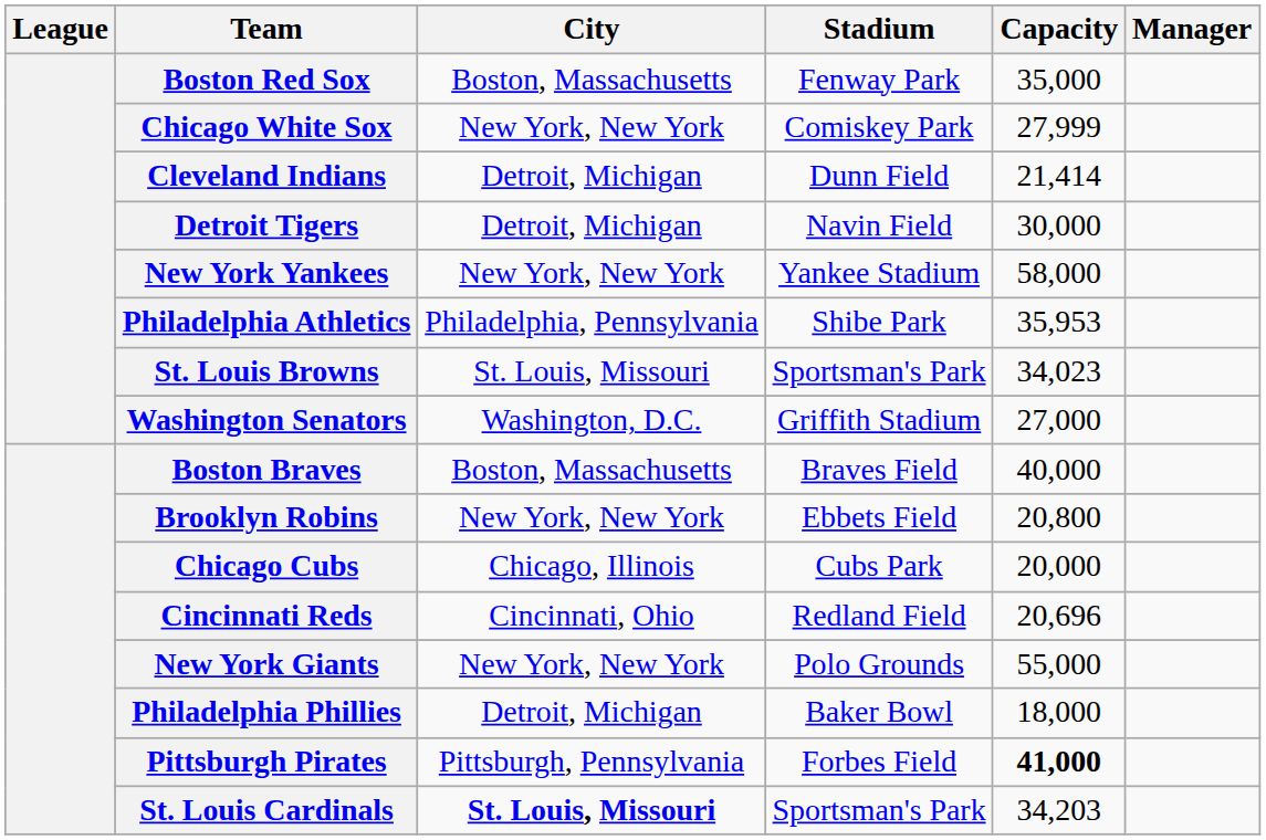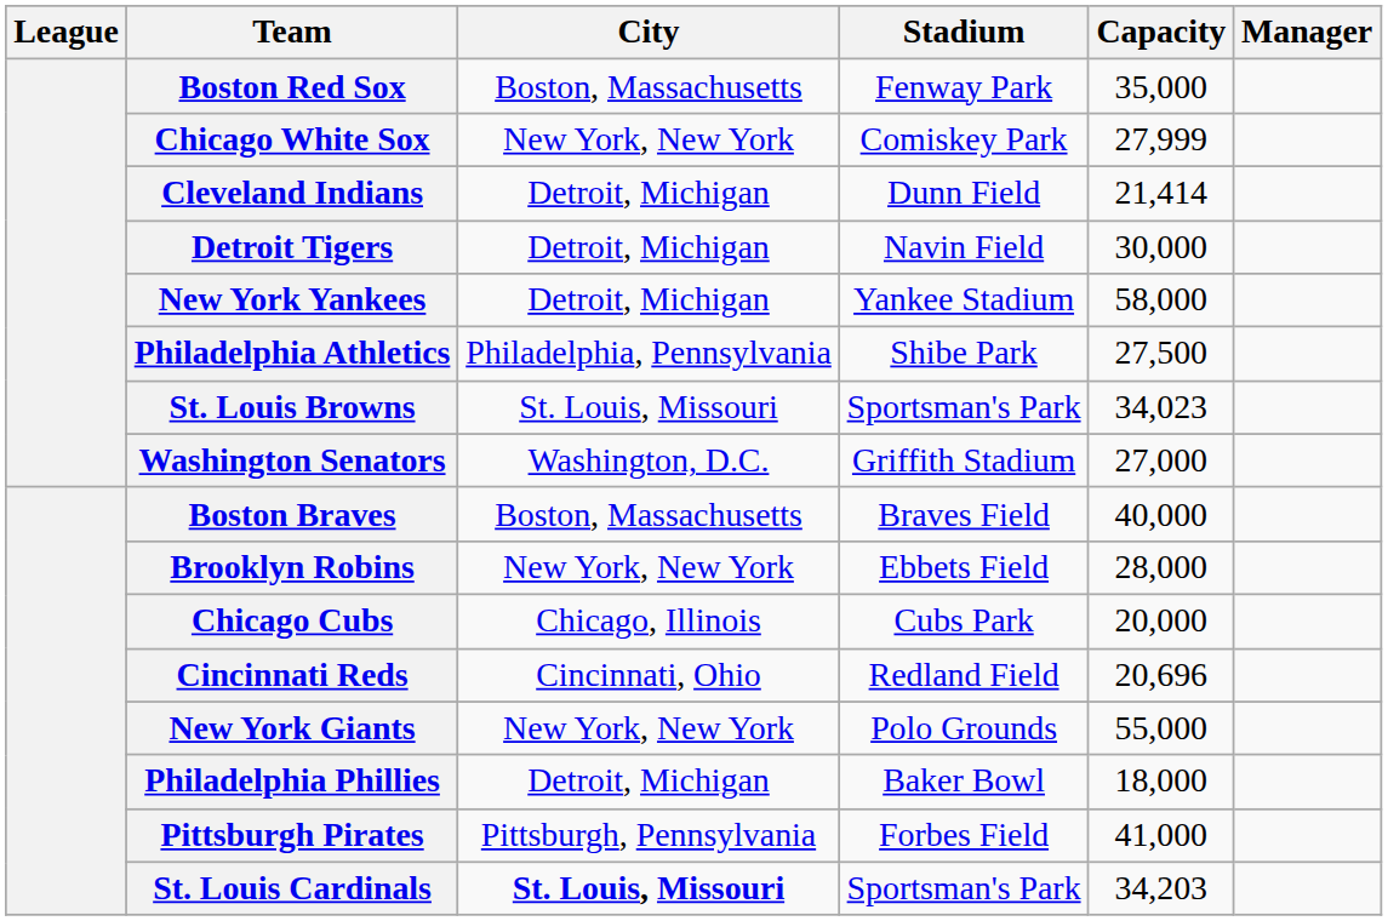New York Yankees | City: New York, New York -> Detroit, Michigan
Philadelphia Athletics | Capacity: 35,953 -> 27,500
Brooklyn Robins | Capacity: 20,800 -> 28,000
Pittsburgh Pirates | Capacity: bold -> normal
